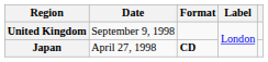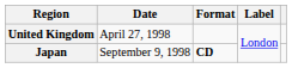United Kingdom | Date: September 9, 1998 -> April 27, 1998
Japan | Date: April 27, 1998 -> September 9, 1998
